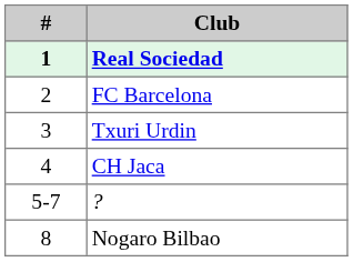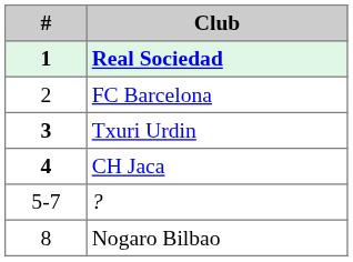Txuri Urdin | #: normal -> bold
CH Jaca | #: normal -> bold
